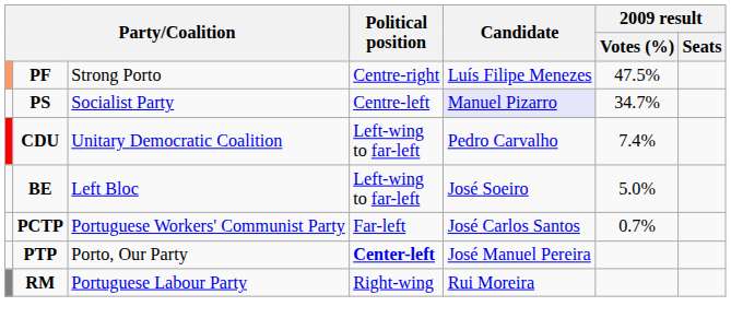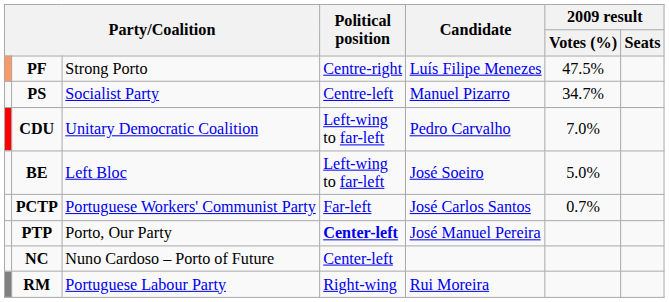PS | Candidate: lavender background -> no background
CDU | 2009 result / Votes (%): 7.4% -> 7.0%
+ row: NC | Nuno Cardoso – Porto of Future | Center-left
